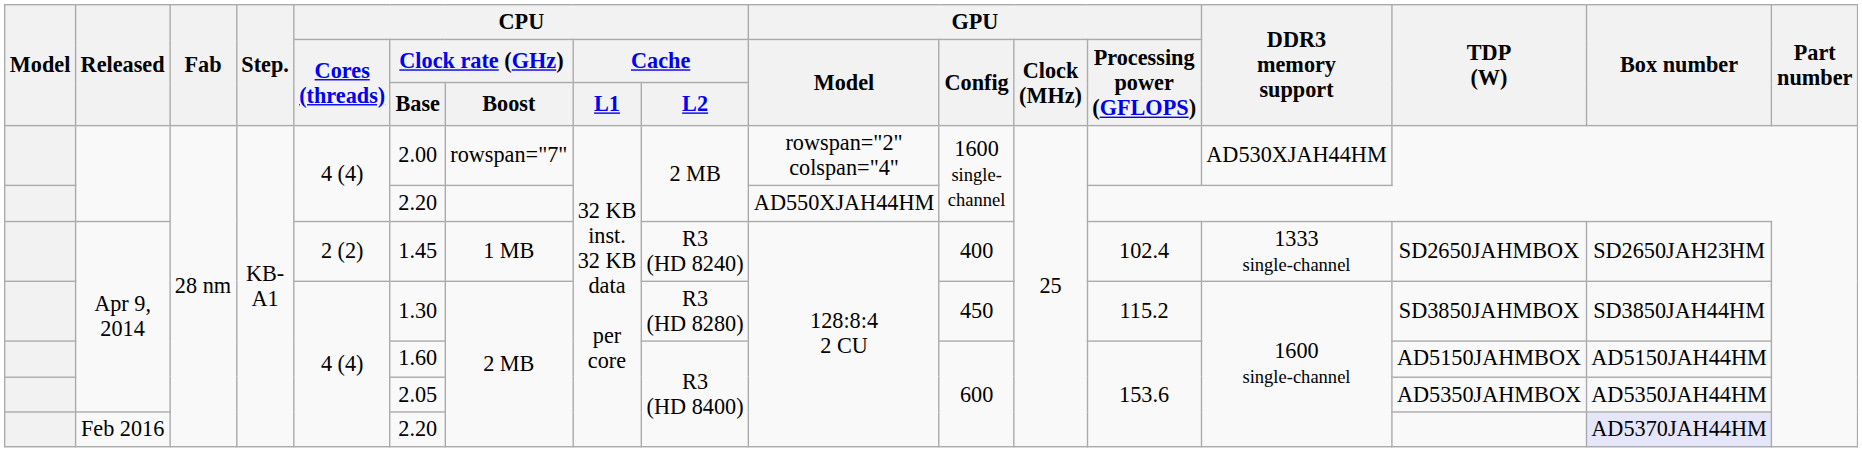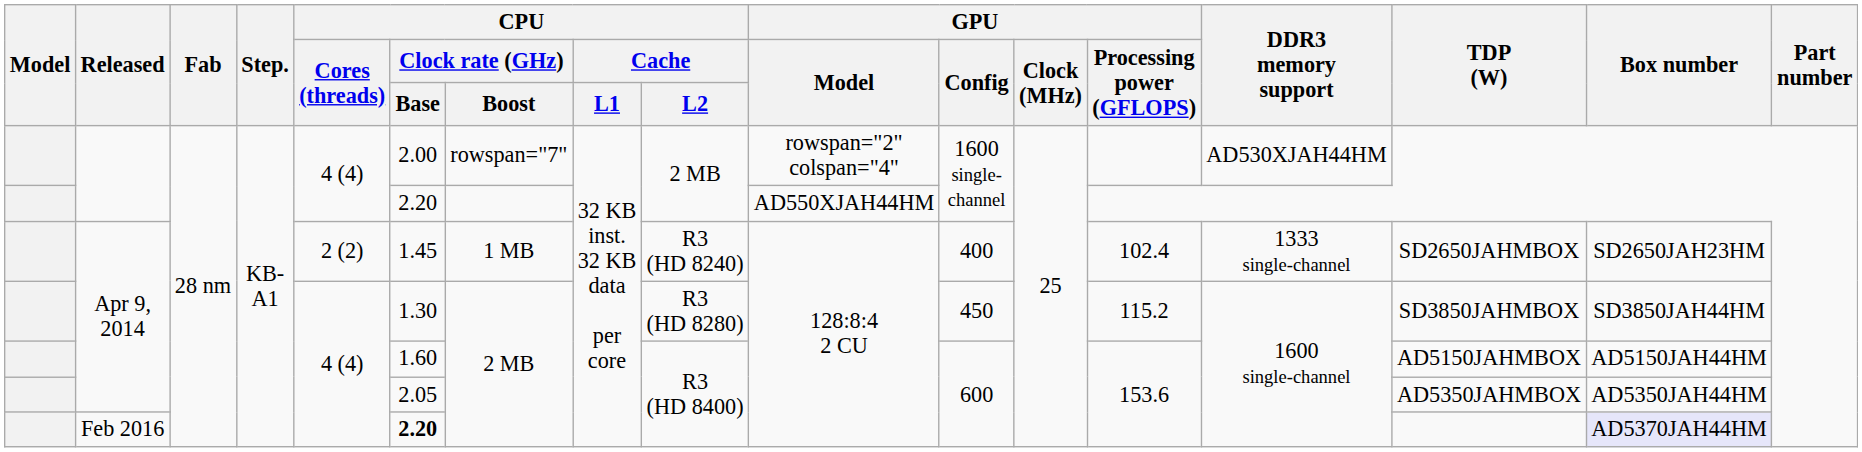Feb 2016 | CPU / Clock rate (GHz) / Base: normal -> bold
